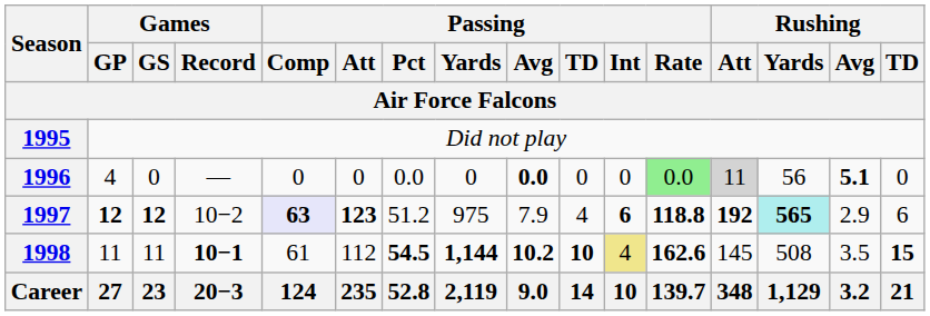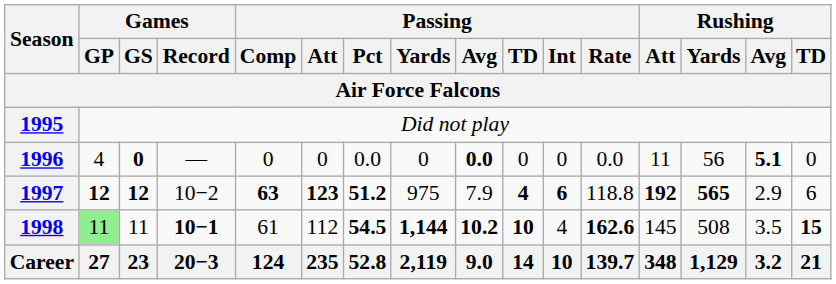1996 | Games / GS / Air Force Falcons: normal -> bold
1996 | Passing / Rate / Air Force Falcons: lightgreen background -> no background
1996 | Rushing / Att / Air Force Falcons: lightgrey background -> no background
1997 | Passing / Comp / Air Force Falcons: lavender background -> no background
1997 | Passing / Pct / Air Force Falcons: normal -> bold
1997 | Passing / TD / Air Force Falcons: normal -> bold
1997 | Passing / Rate / Air Force Falcons: bold -> normal
1997 | Rushing / Yards / Air Force Falcons: paleturquoise background -> no background
1998 | Games / GP / Air Force Falcons: no background -> lightgreen background
1998 | Passing / Int / Air Force Falcons: khaki background -> no background
